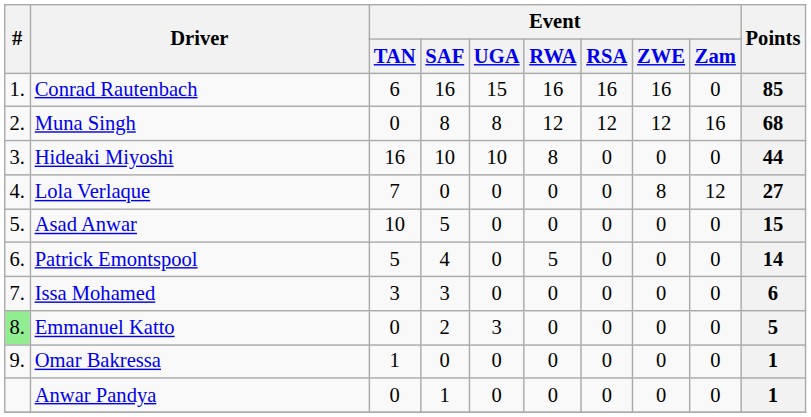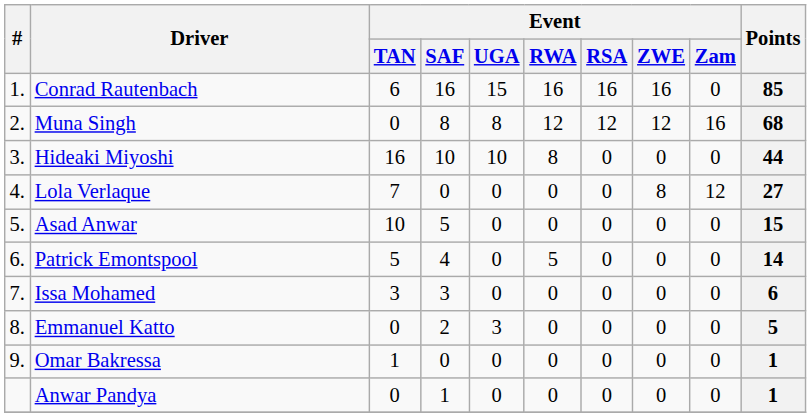Emmanuel Katto | #: lightgreen background -> no background
